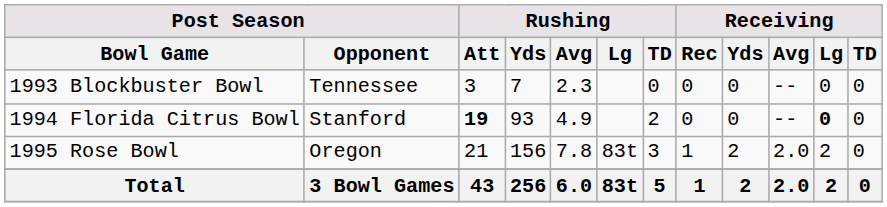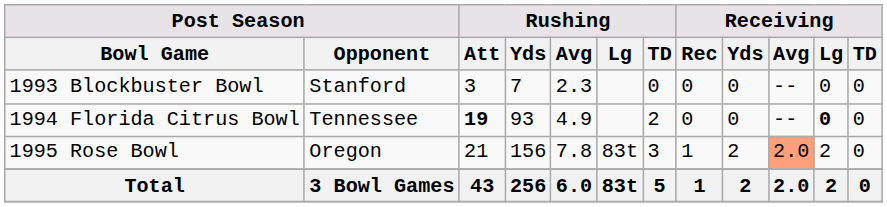1993 Blockbuster Bowl | Post Season / Opponent: Tennessee -> Stanford
1994 Florida Citrus Bowl | Post Season / Opponent: Stanford -> Tennessee
1995 Rose Bowl | Receiving / Avg: no background -> lightsalmon background
